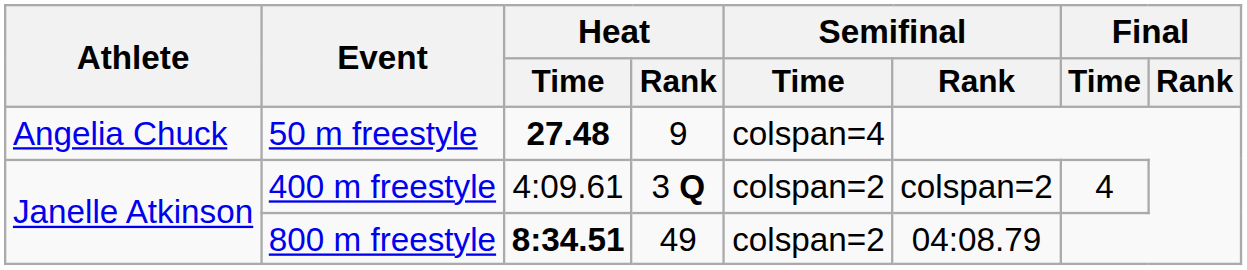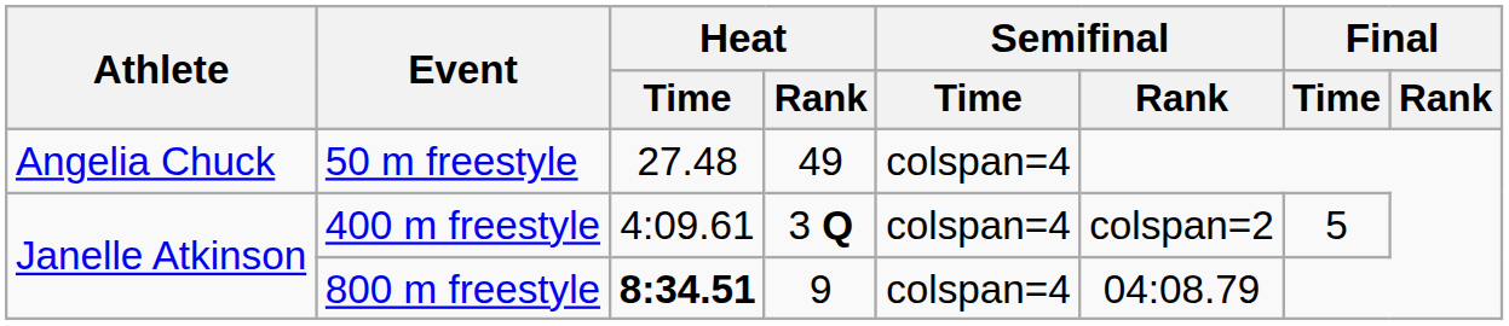50 m freestyle | Heat / Time: bold -> normal
50 m freestyle | Heat / Rank: 9 -> 49
400 m freestyle | Semifinal / Time: colspan=2 -> colspan=4
400 m freestyle | Final / Time: 4 -> 5
800 m freestyle | Heat / Rank: 49 -> 9
800 m freestyle | Semifinal / Time: colspan=2 -> colspan=4
